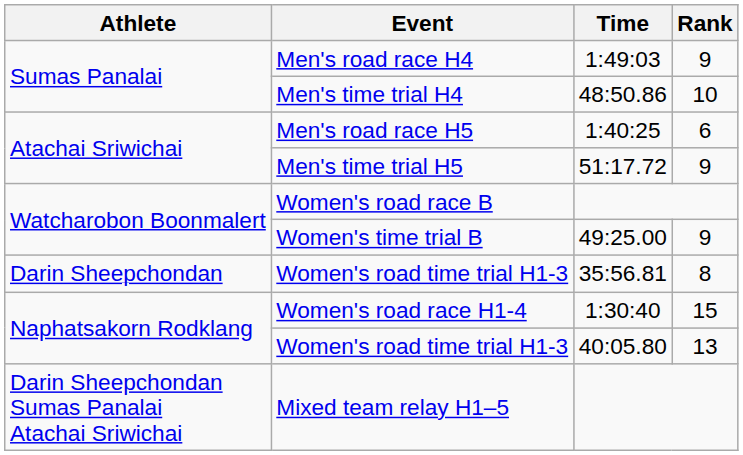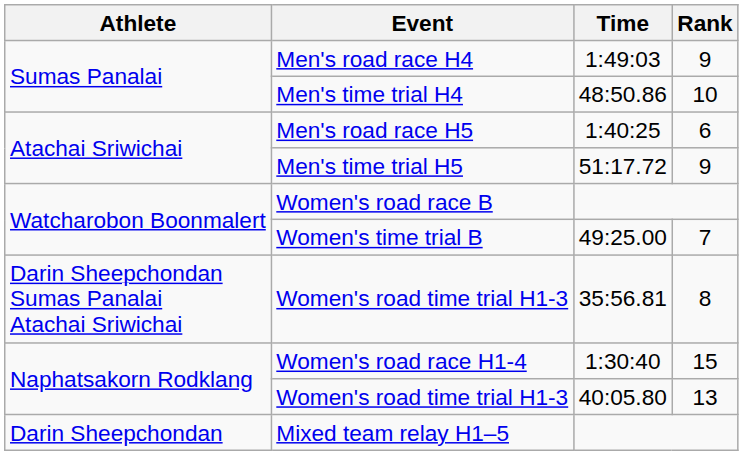Women's time trial B | Rank: 9 -> 7
Women's road time trial H1-3 / 35:56.81 | Athlete: Darin Sheepchondan -> Darin Sheepchondan Sumas Panalai Atachai Sriwichai
Mixed team relay H1–5 | Athlete: Darin Sheepchondan Sumas Panalai Atachai Sriwichai -> Darin Sheepchondan
